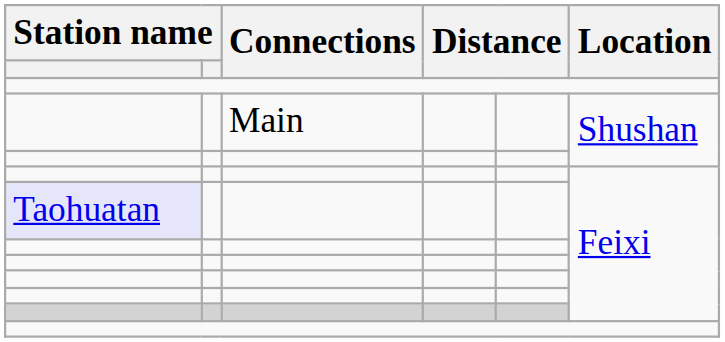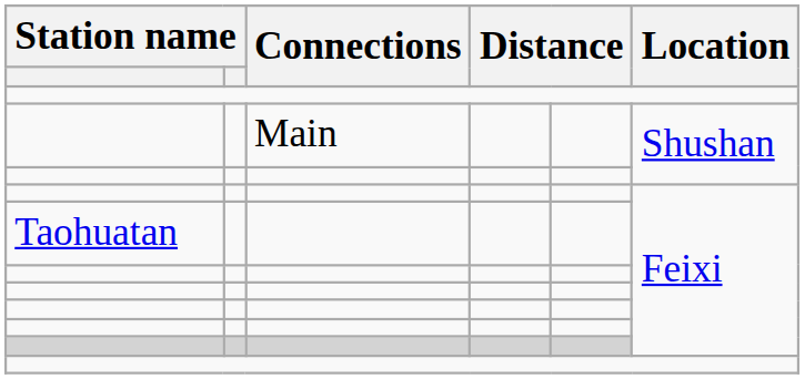Taohuatan | column 1: lavender background -> no background
